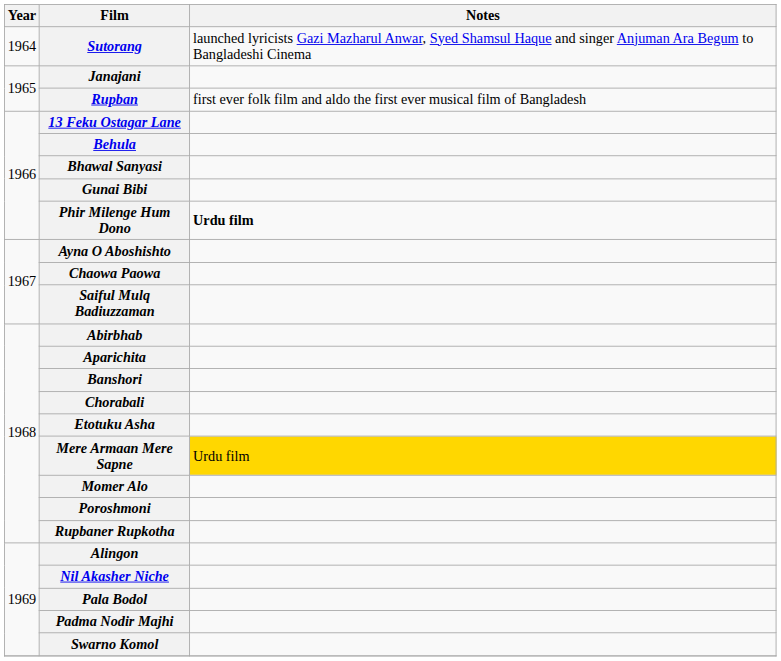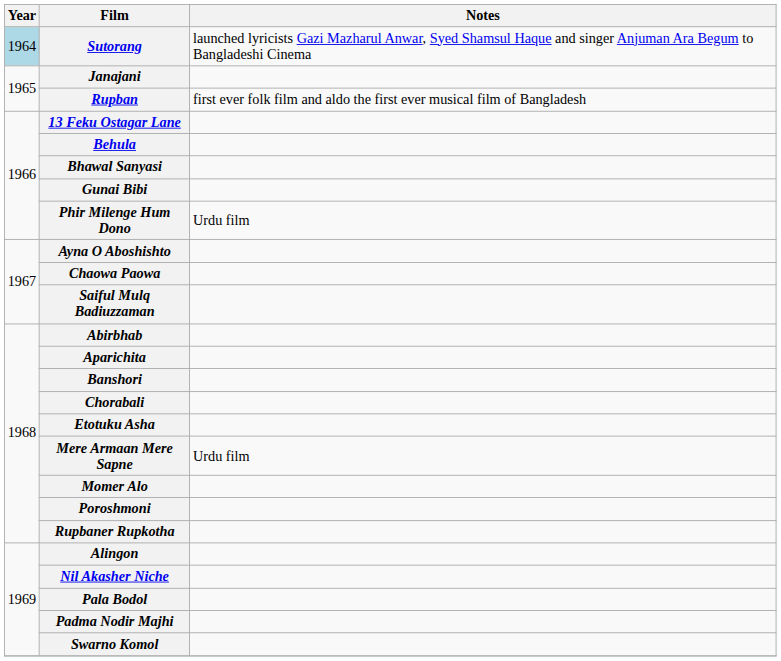Sutorang | Year: no background -> lightblue background
Phir Milenge Hum Dono | Notes: bold -> normal
Mere Armaan Mere Sapne | Notes: gold background -> no background
